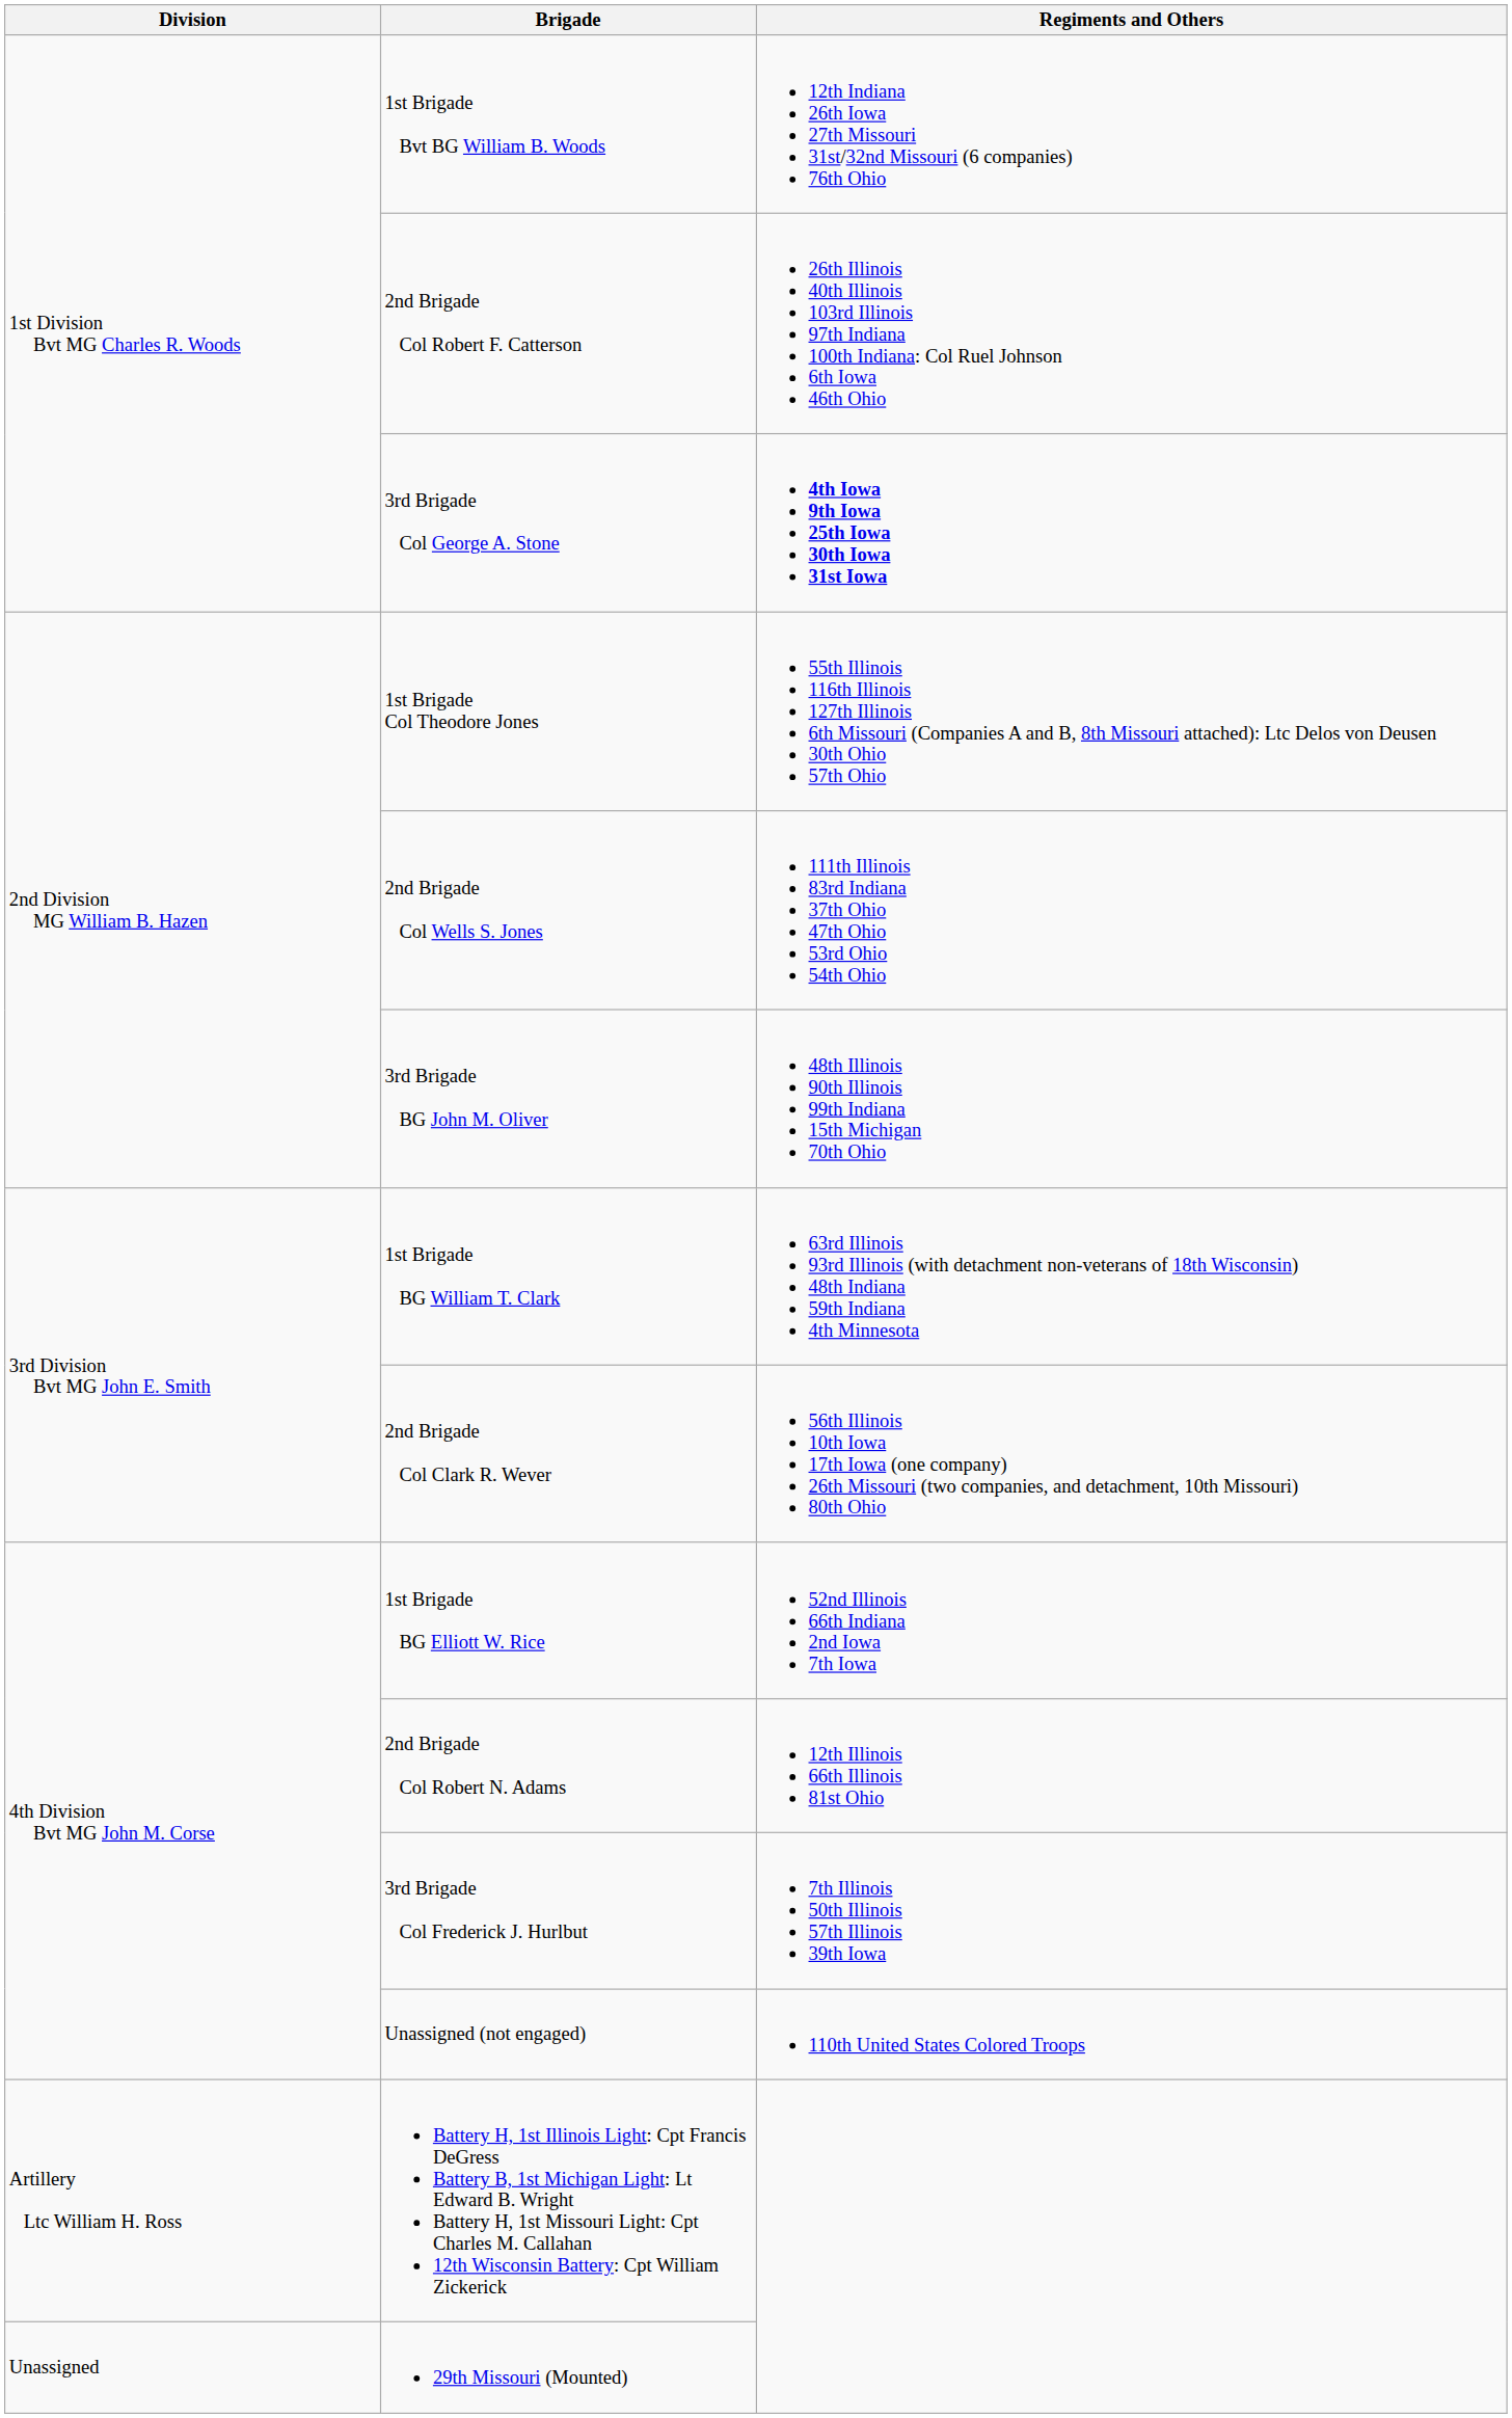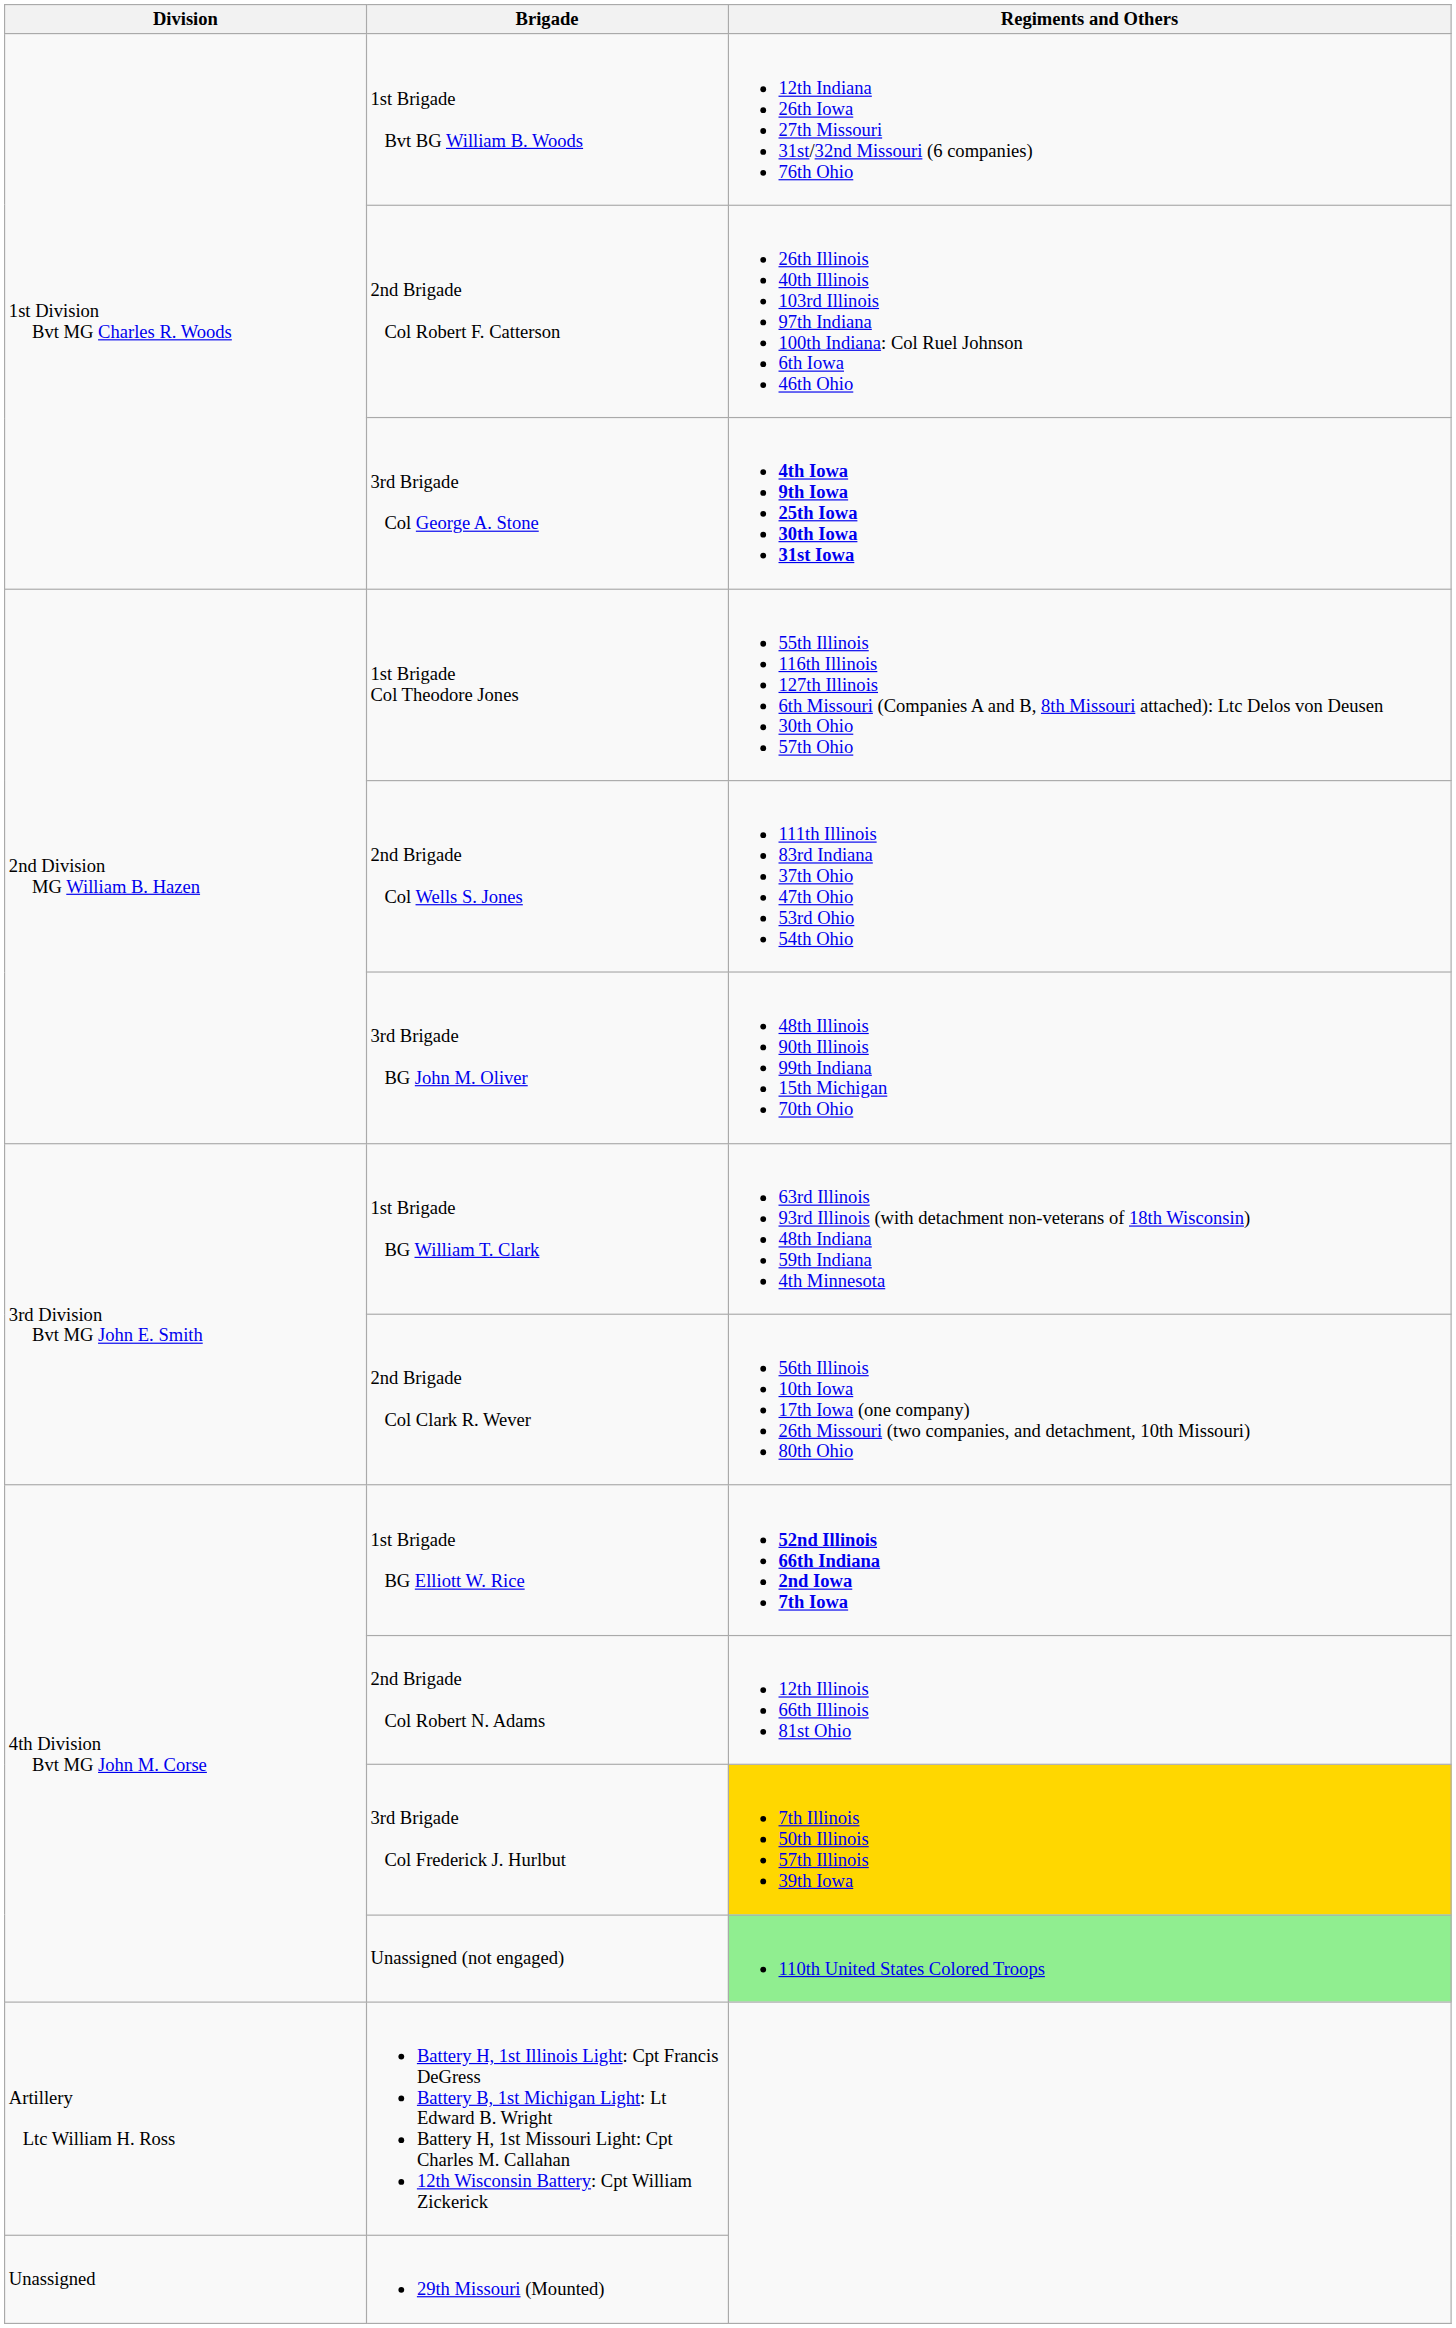1st Brigade BG Elliott W. Rice | Regiments and Others: normal -> bold
3rd Brigade Col Frederick J. Hurlbut | Regiments and Others: no background -> gold background
Unassigned (not engaged) | Regiments and Others: no background -> lightgreen background
